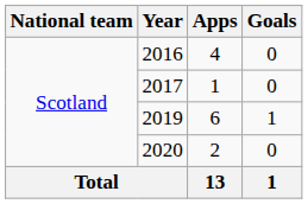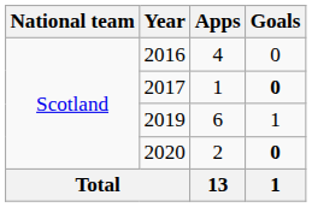2017 | Goals: normal -> bold
2020 | Goals: normal -> bold
